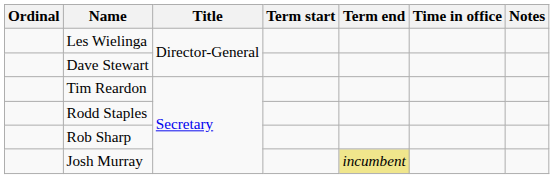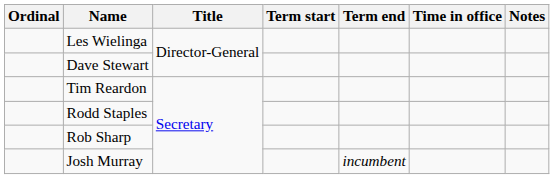Josh Murray | Term end: khaki background -> no background
